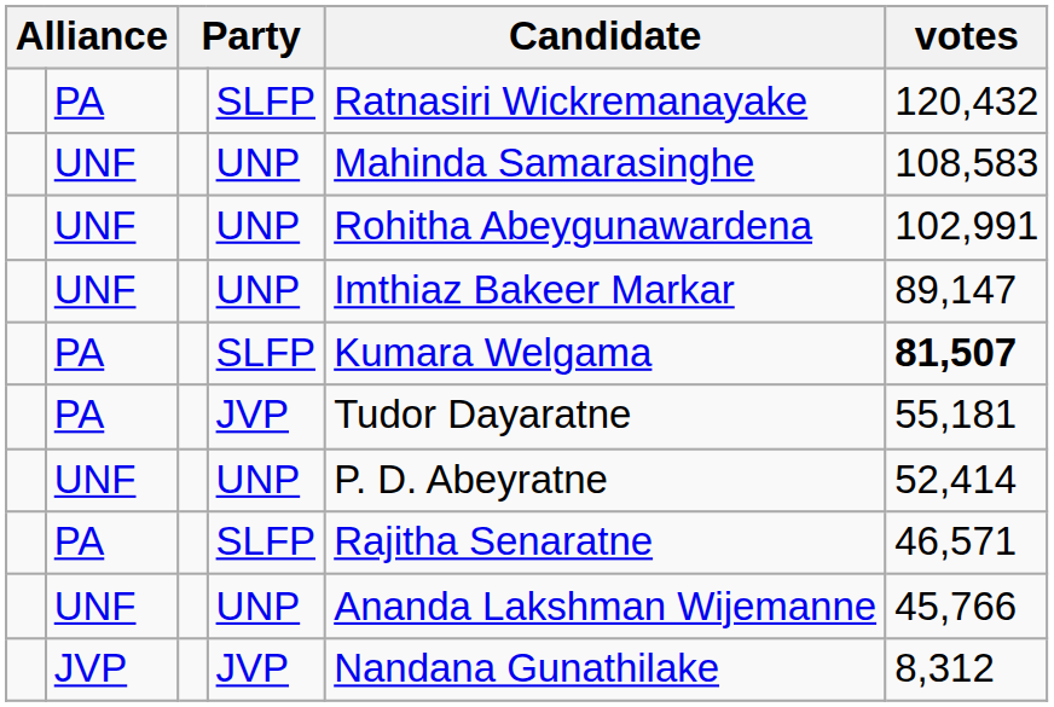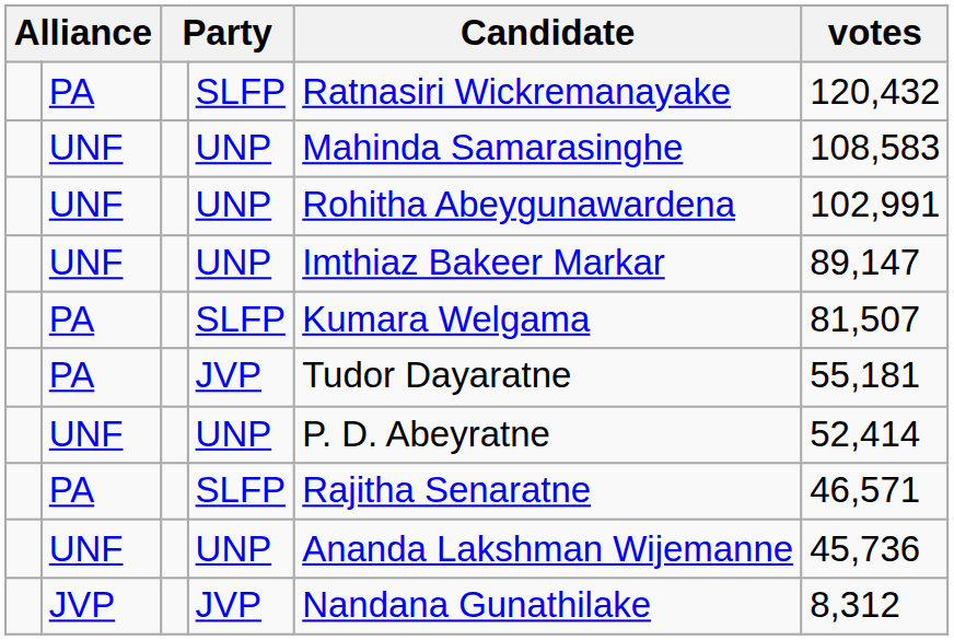row 6 | votes: bold -> normal
row 10 | votes: 45,766 -> 45,736
